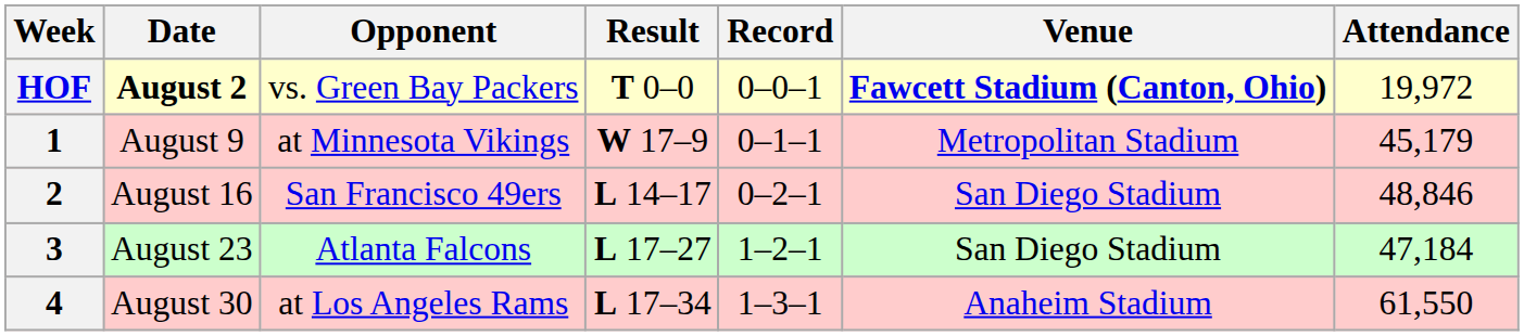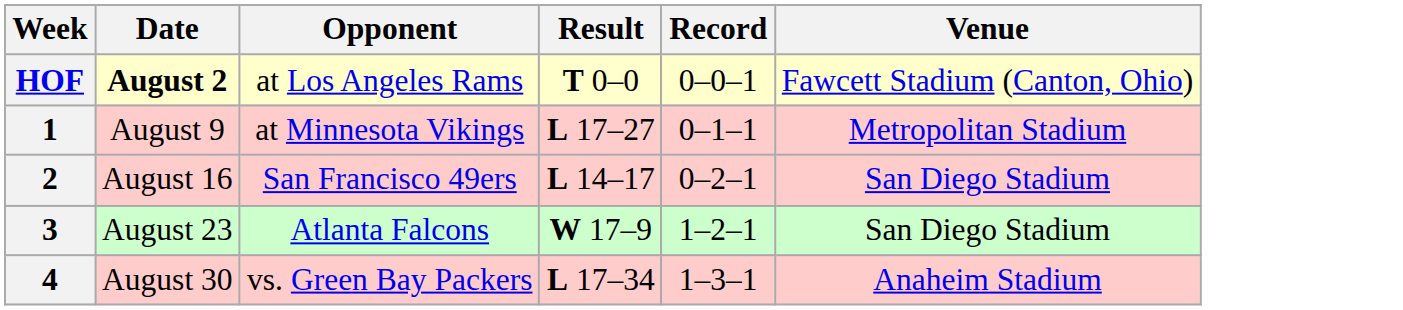- column: Attendance | 19,972 | 45,179 | 48,846 | 47,184 | 61,550
HOF | Opponent: vs. Green Bay Packers -> at Los Angeles Rams
HOF | Venue: bold -> normal
1 | Result: W 17–9 -> L 17–27
3 | Result: L 17–27 -> W 17–9
4 | Opponent: at Los Angeles Rams -> vs. Green Bay Packers
